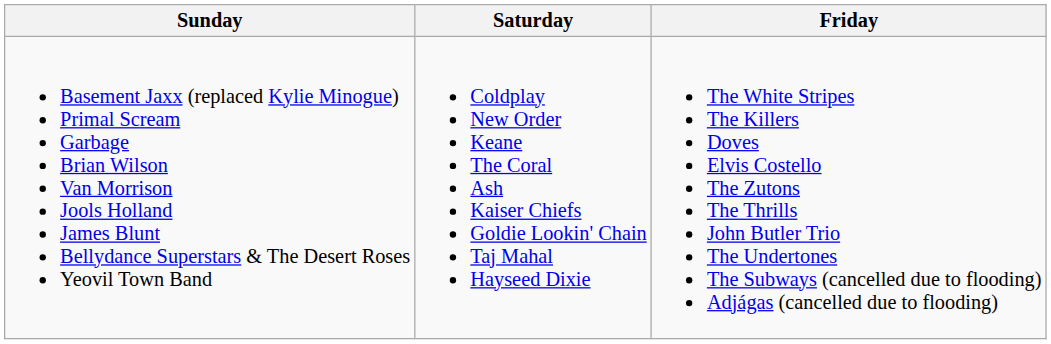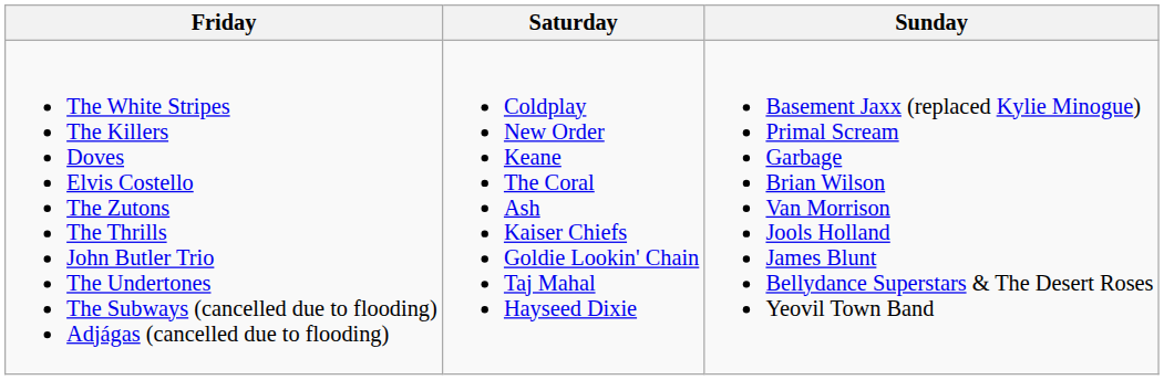columns swapped: Friday <-> Sunday
